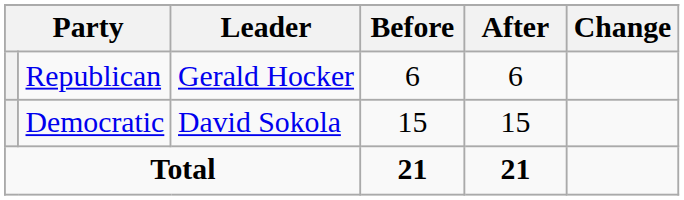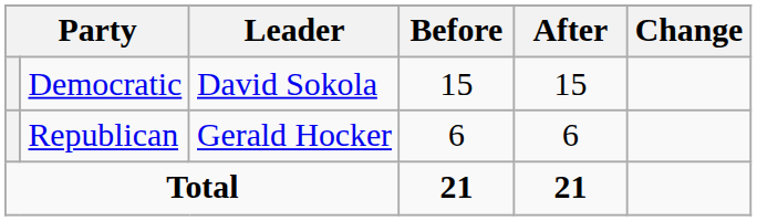rows swapped: Democratic <-> Republican
